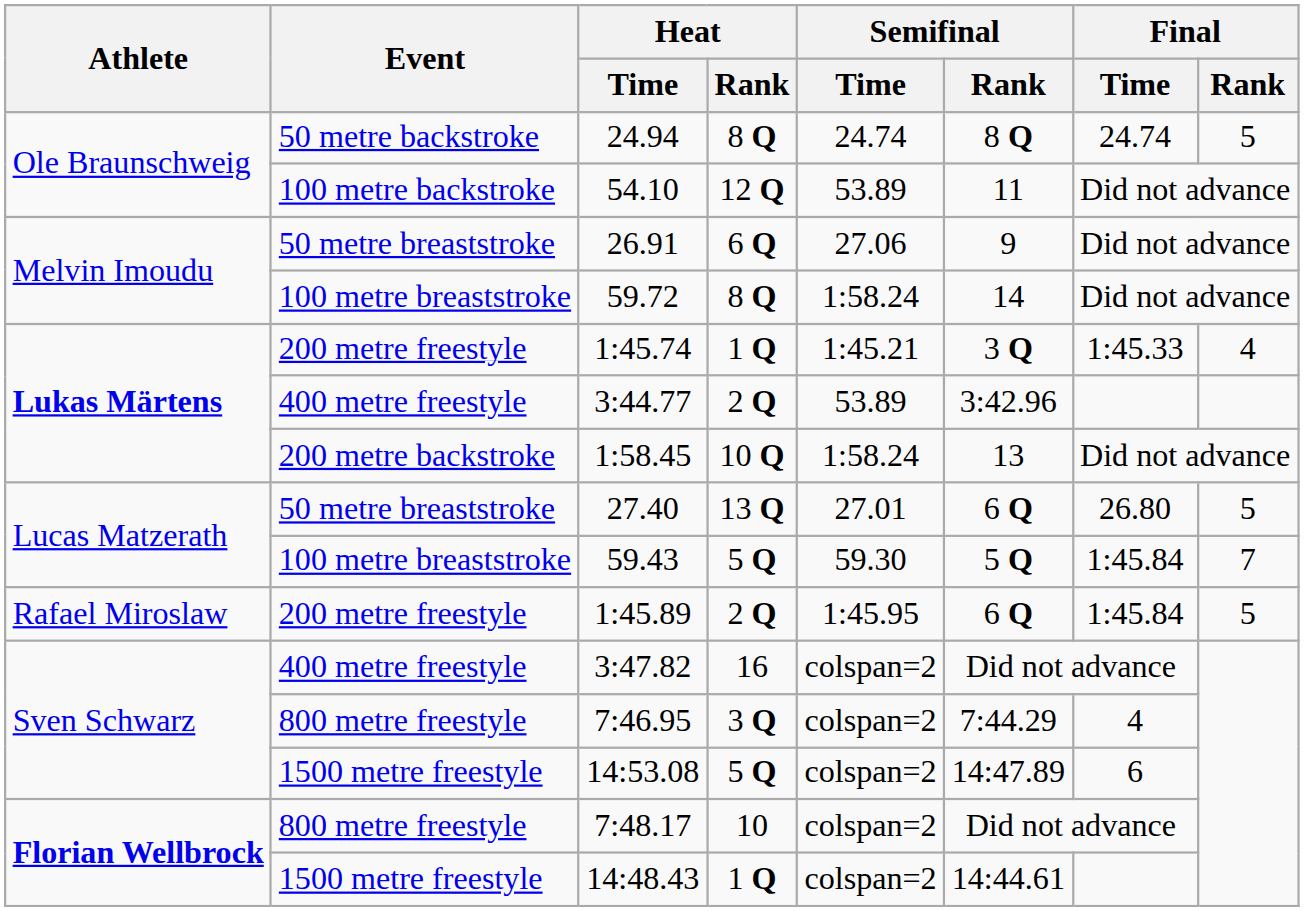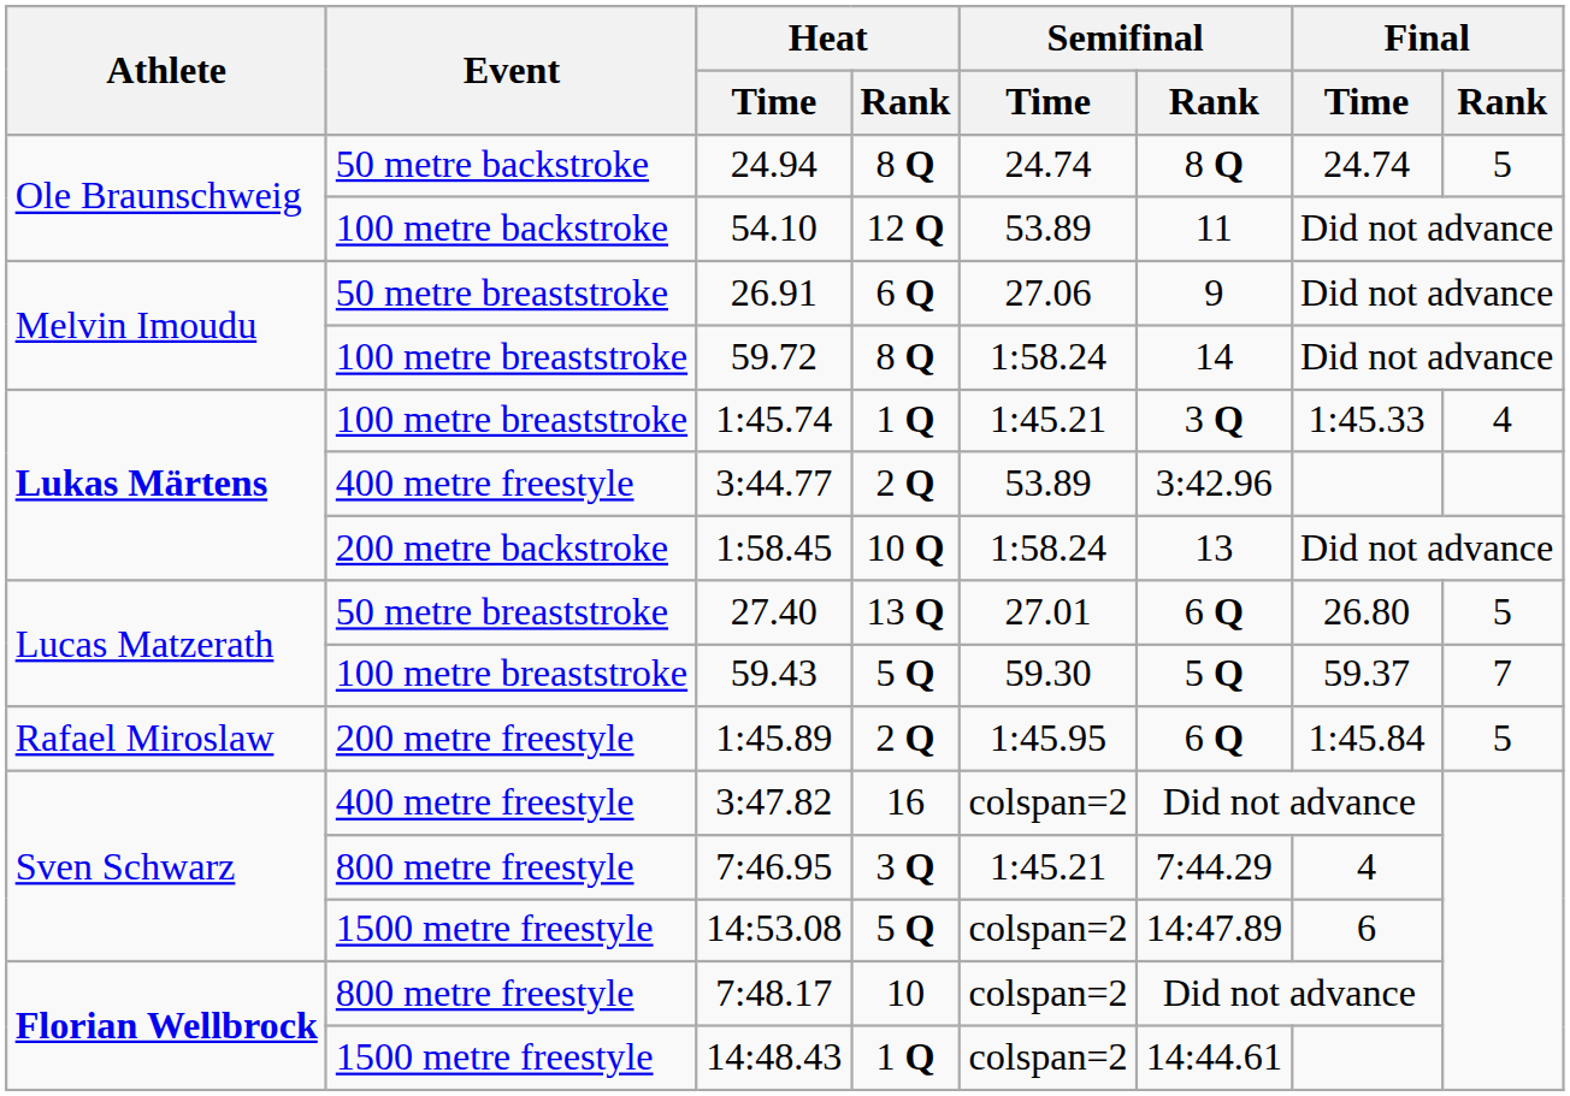1:45.74 | Event: 200 metre freestyle -> 100 metre breaststroke
59.43 | Final / Time: 1:45.84 -> 59.37
7:46.95 | Semifinal / Time: colspan=2 -> 1:45.21
